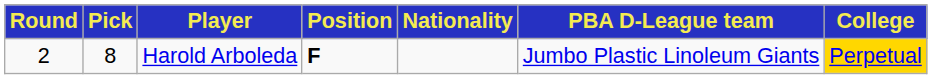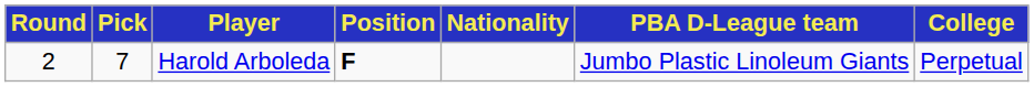Harold Arboleda | Pick: 8 -> 7
Harold Arboleda | College: gold background -> no background
